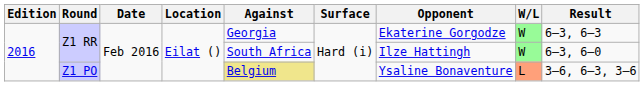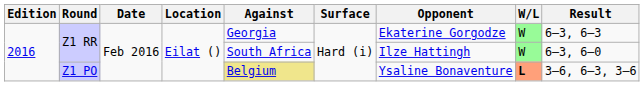Z1 PO | W/L: normal -> bold
